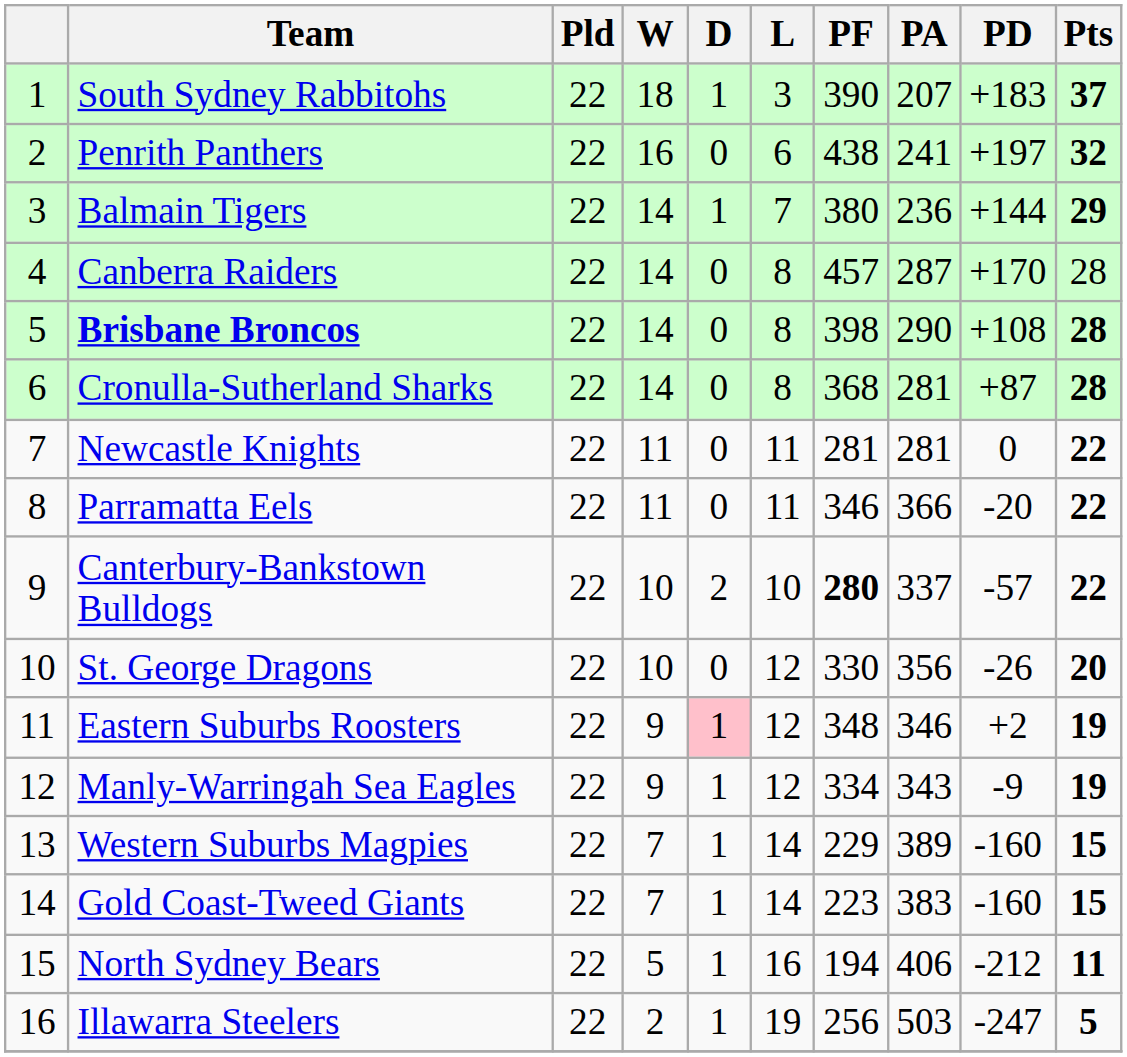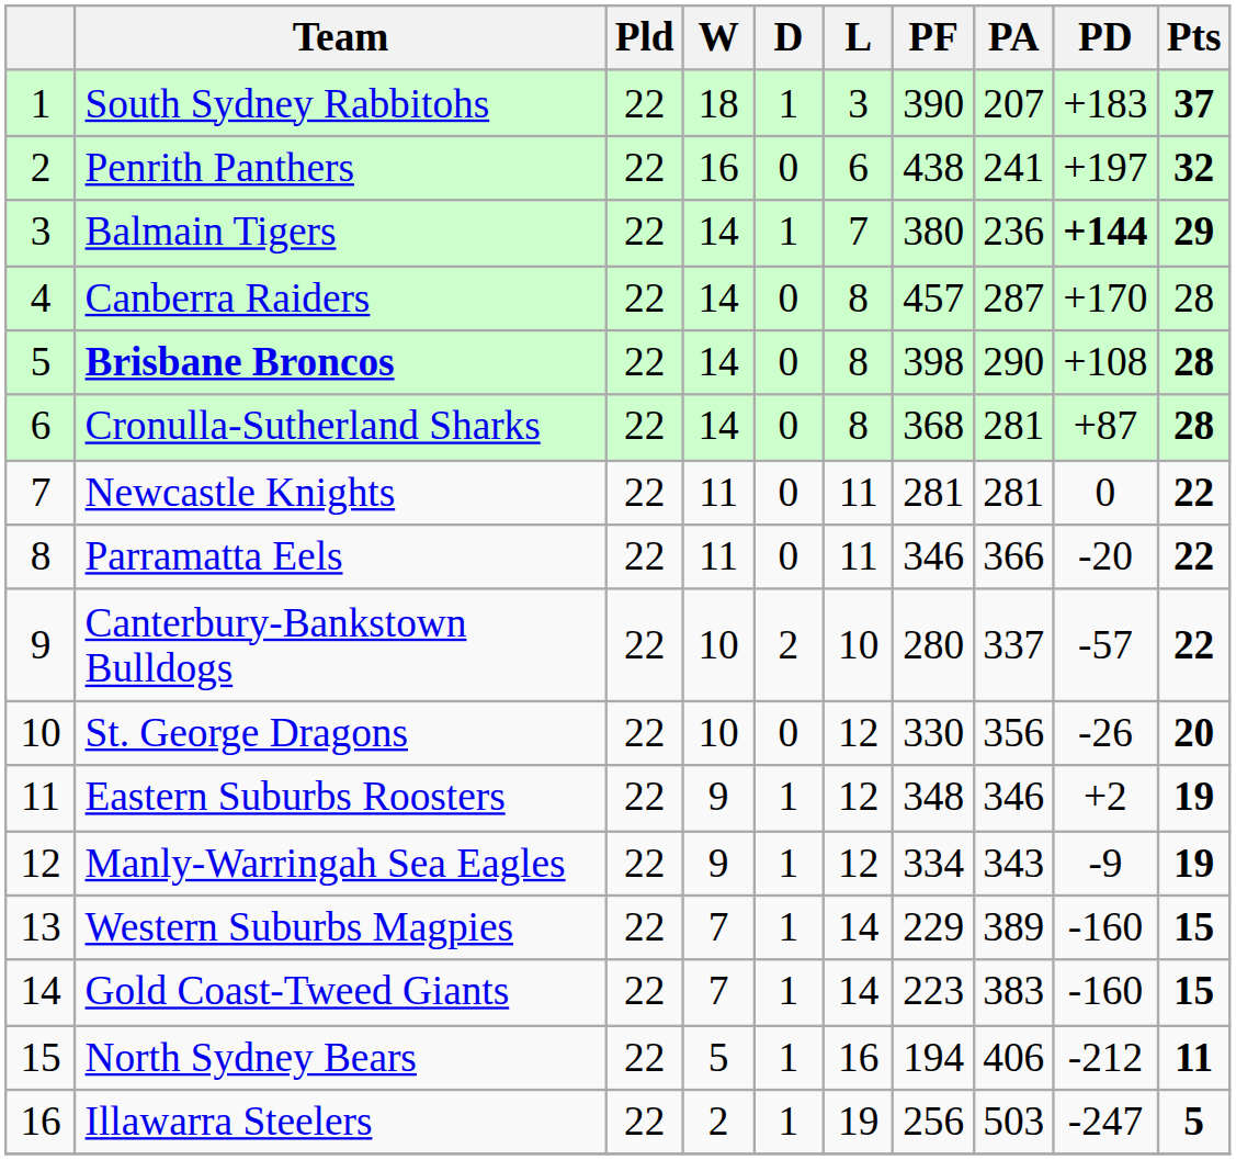Balmain Tigers | PD: normal -> bold
Canterbury-Bankstown Bulldogs | PF: bold -> normal
Eastern Suburbs Roosters | D: pink background -> no background
